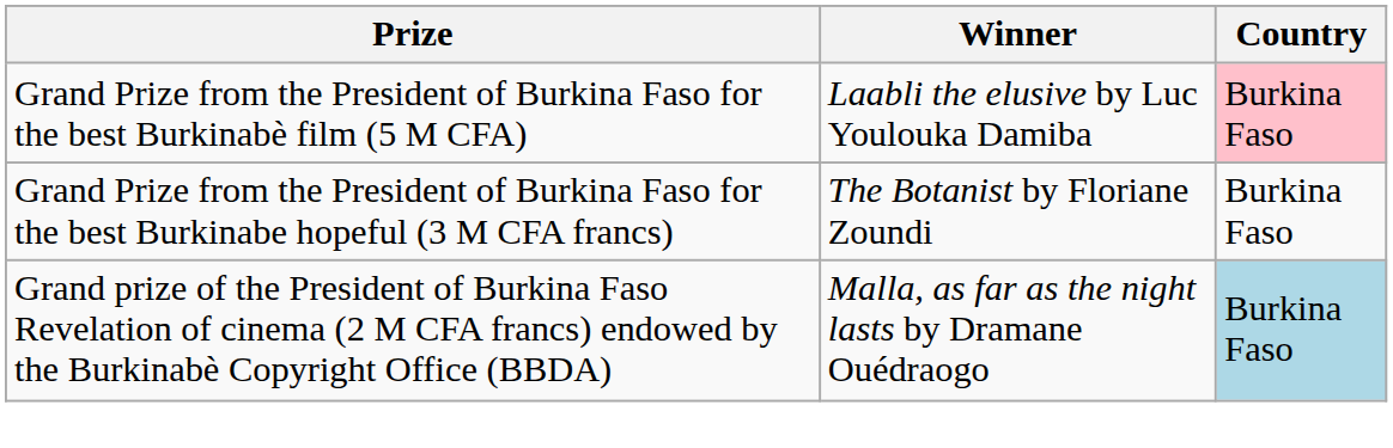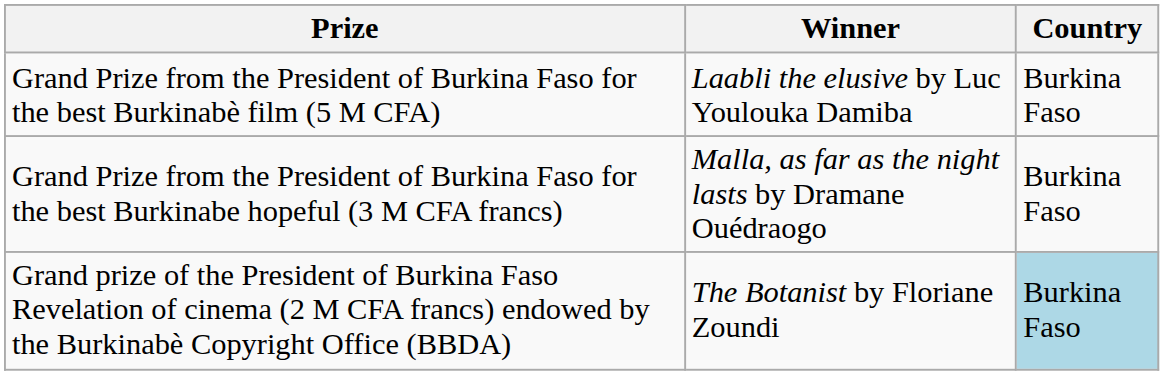row 2 | Country: pink background -> no background
row 3 | Winner: The Botanist by Floriane Zoundi -> Malla, as far as the night lasts by Dramane Ouédraogo
row 4 | Winner: Malla, as far as the night lasts by Dramane Ouédraogo -> The Botanist by Floriane Zoundi
